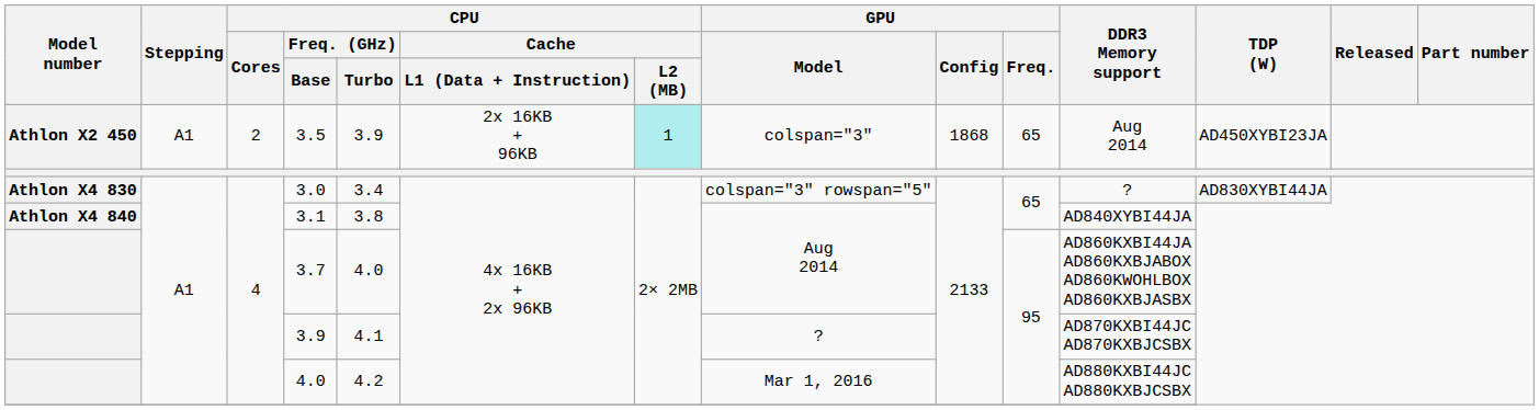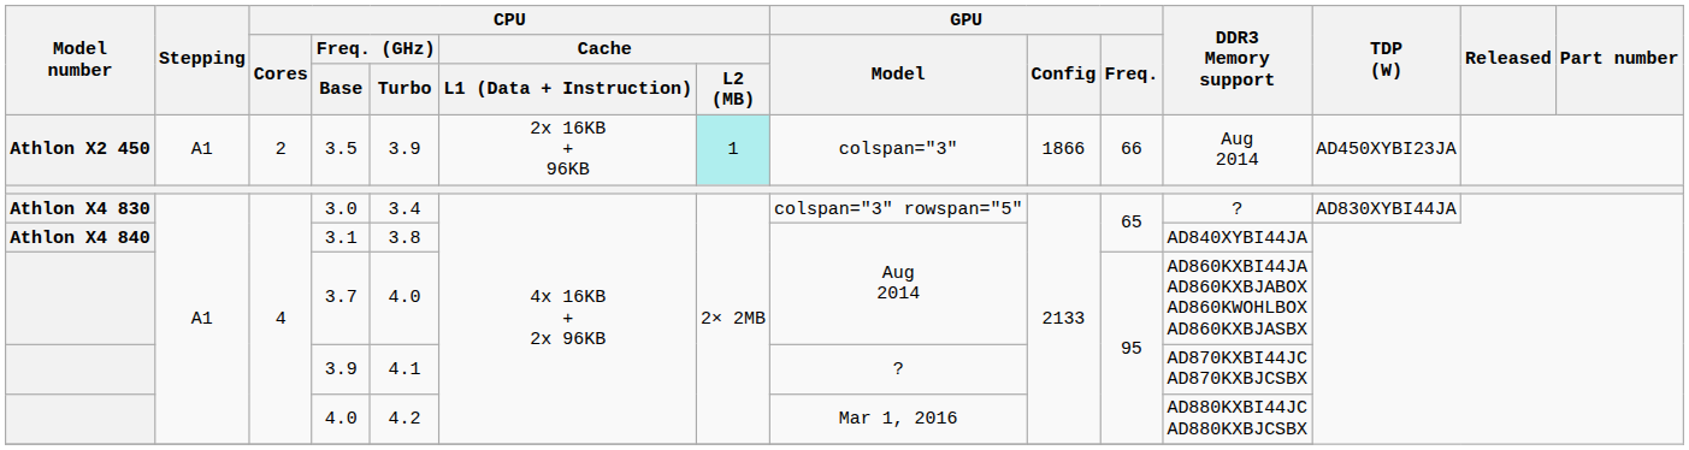3.5 | GPU / Config: 1868 -> 1866
3.5 | GPU / Freq.: 65 -> 66
